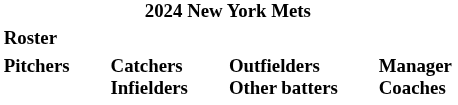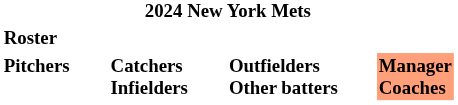Pitchers | column 4: no background -> lightsalmon background
